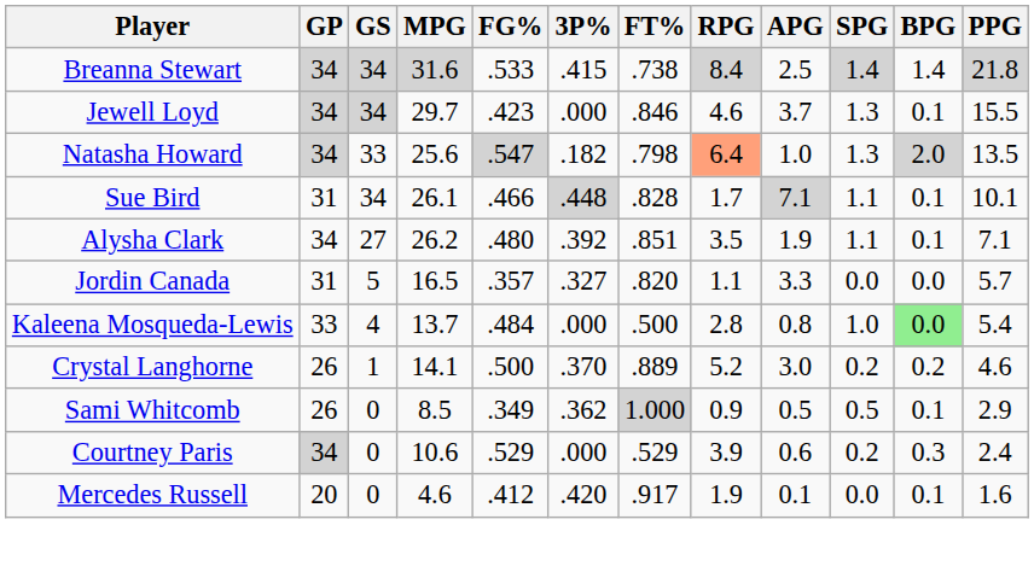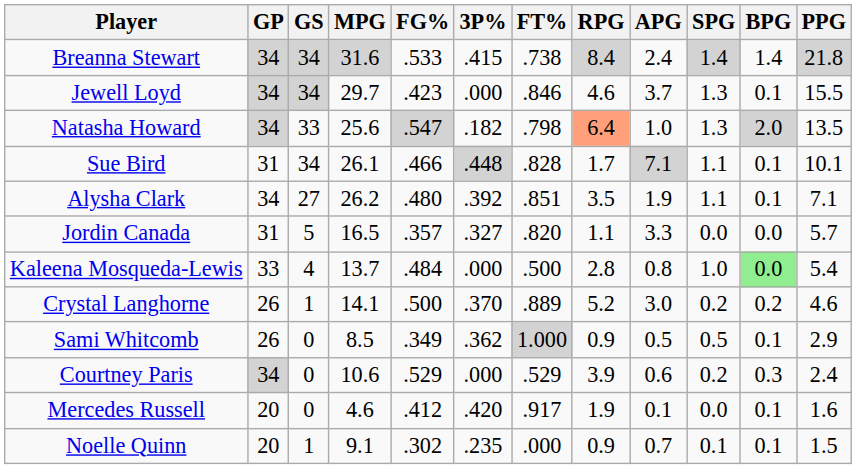Breanna Stewart | APG: 2.5 -> 2.4
+ row: Noelle Quinn | 20 | 1 | 9.1 | .302 | .235 | .000 | 0.9 | 0.7 | 0.1 | 0.1 | 1.5
